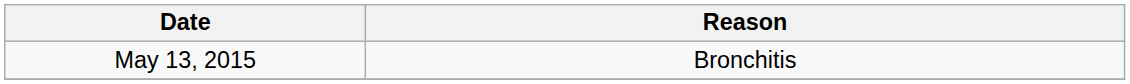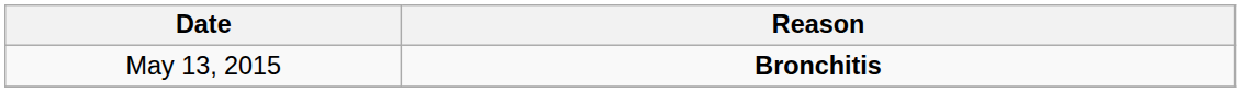May 13, 2015 | Reason: normal -> bold
